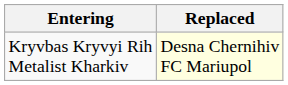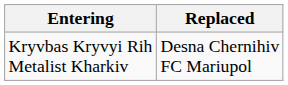Kryvbas Kryvyi Rih Metalist Kharkiv | Replaced: lightyellow background -> no background
